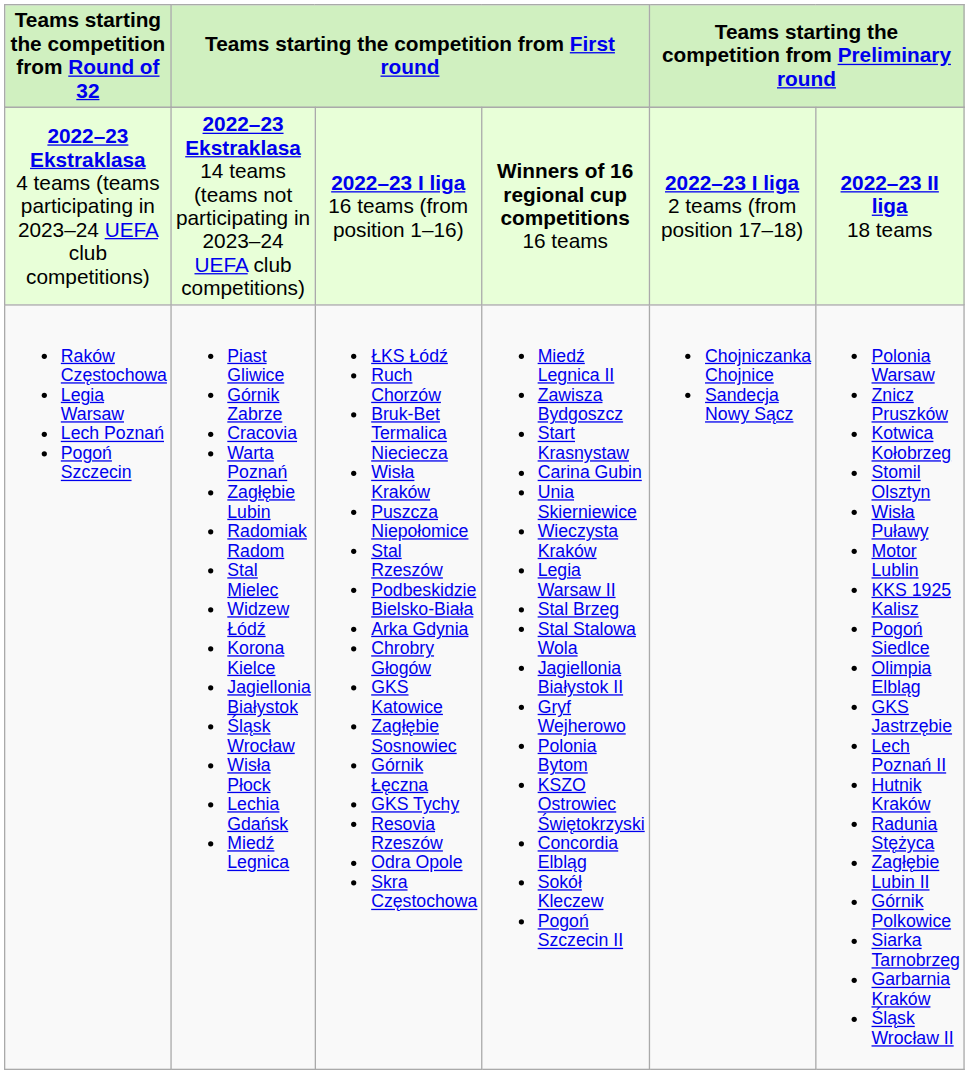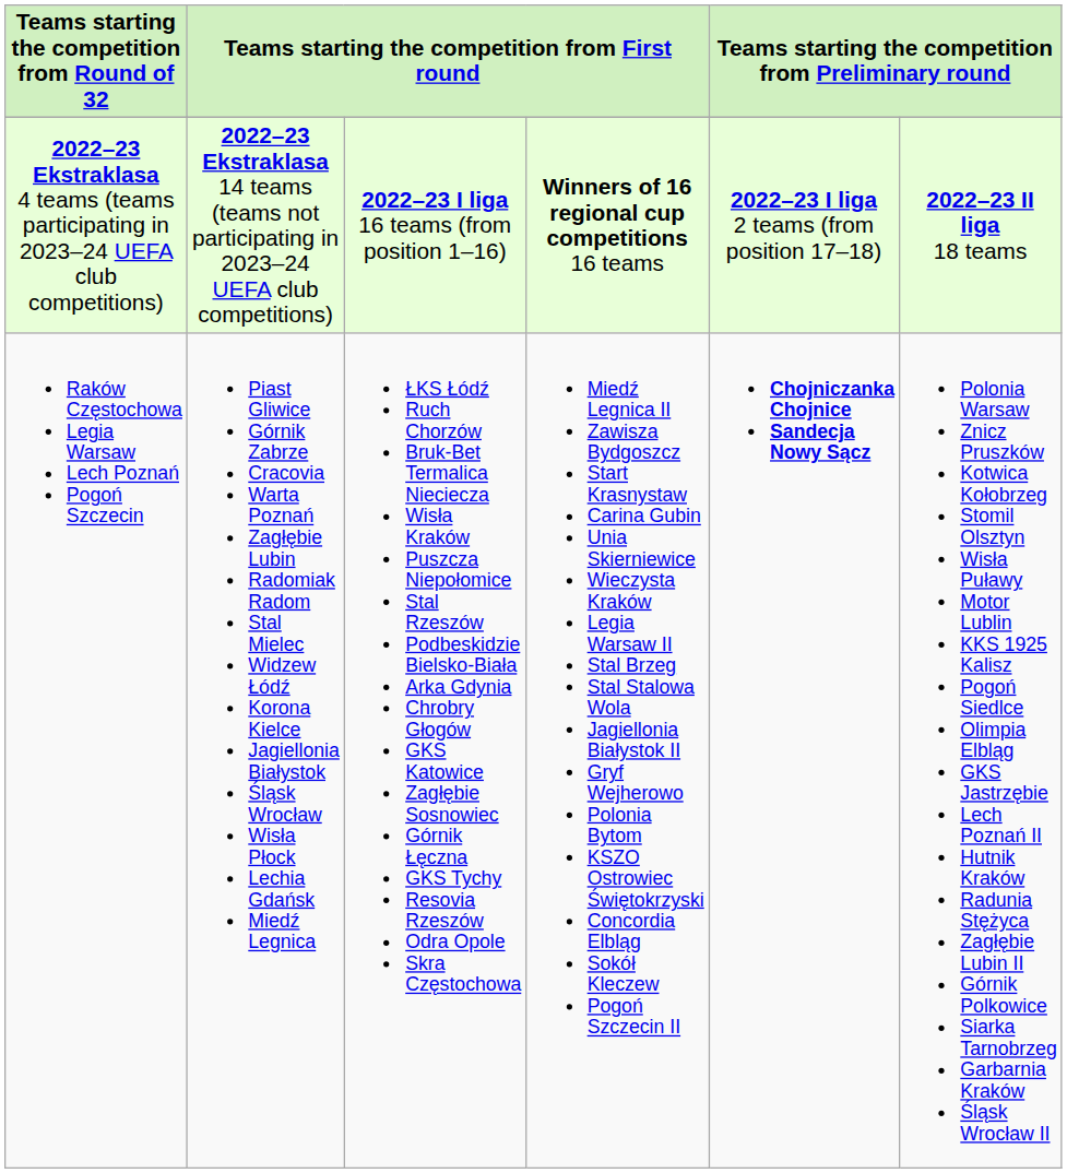Raków Częstochowa Legia Warsaw Lech Poznań Pogoń Szczecin | column 5: normal -> bold
